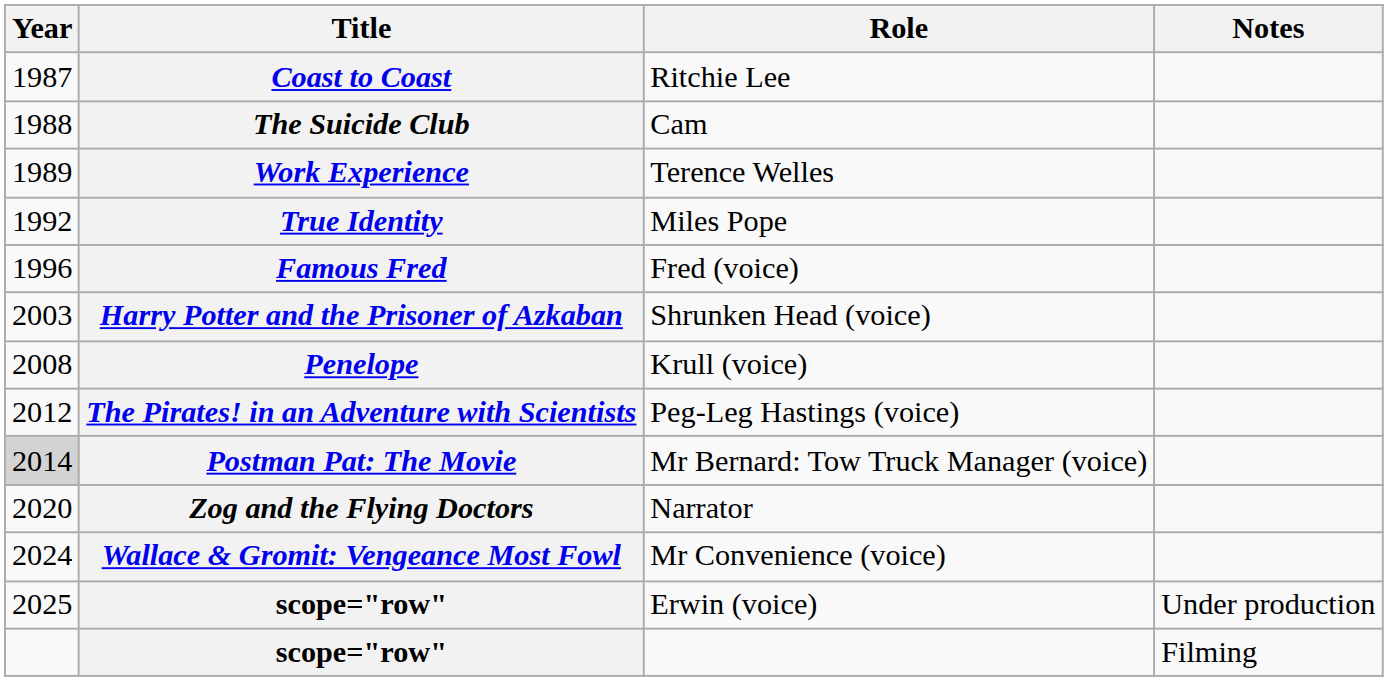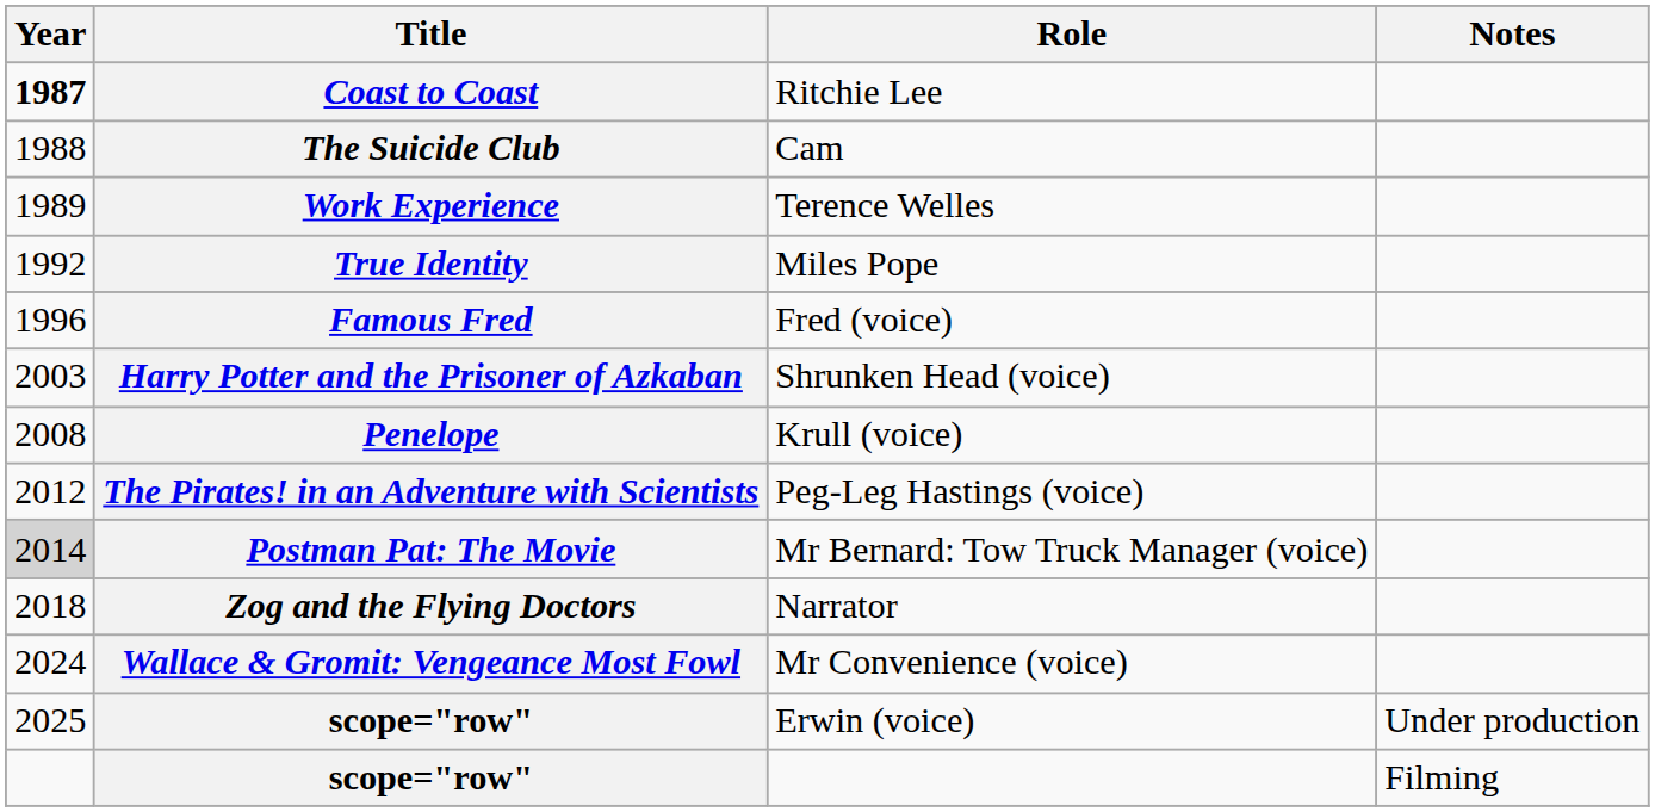Coast to Coast | Year: normal -> bold
Zog and the Flying Doctors | Year: 2020 -> 2018
